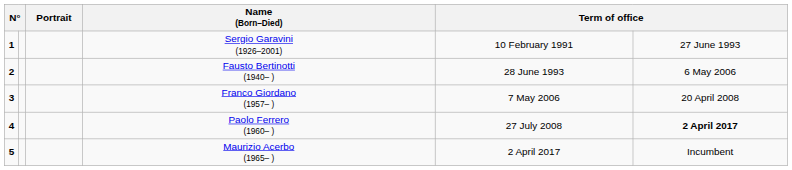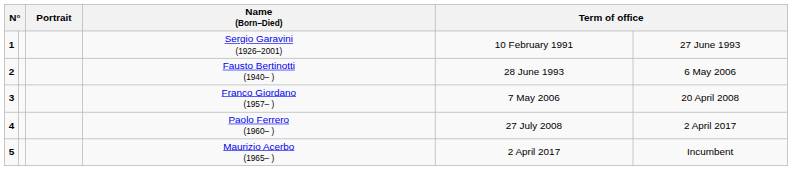Paolo Ferrero (1960– ) | column 6: bold -> normal
